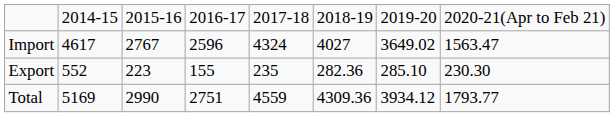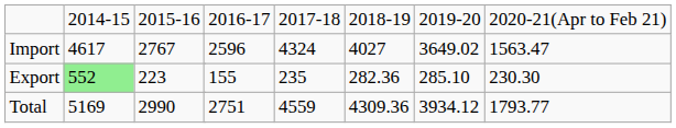Export | column 2: no background -> lightgreen background
